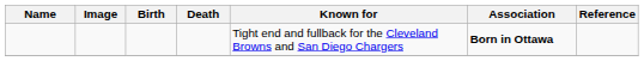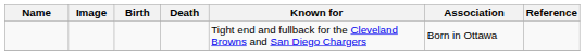row 2 | Association: bold -> normal
